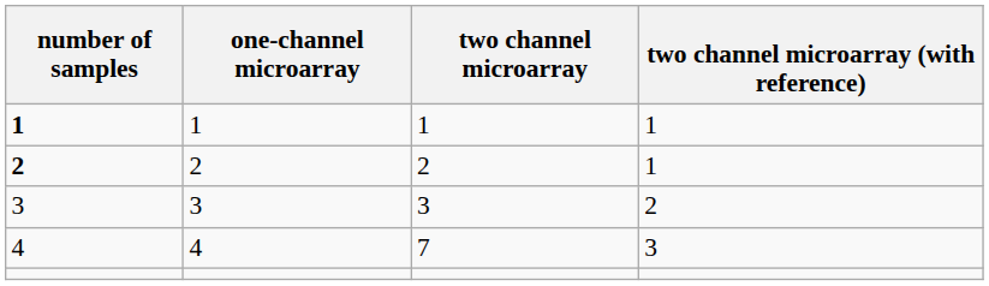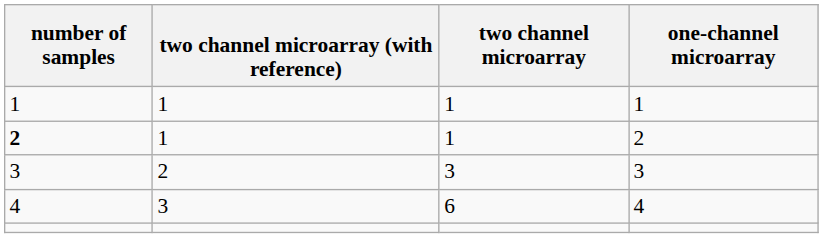columns swapped: one-channel microarray <-> two channel microarray (with reference)
row 2 | number of samples: bold -> normal
row 3 | two channel microarray: 2 -> 1
row 5 | two channel microarray: 7 -> 6
